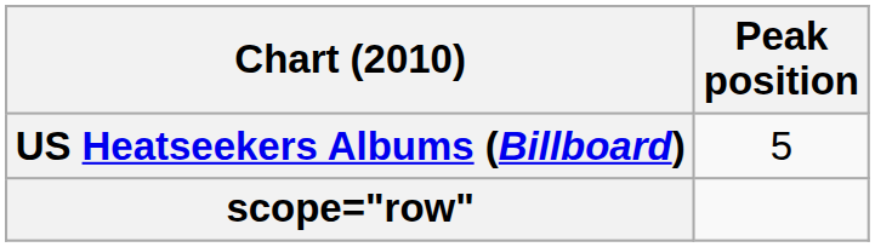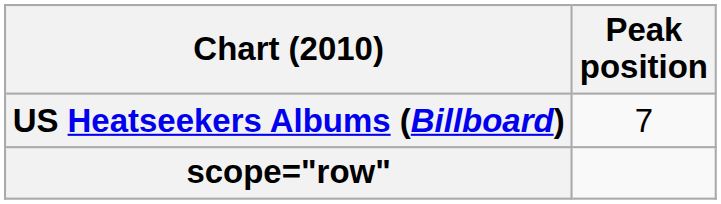US Heatseekers Albums (Billboard) | Peak position: 5 -> 7
